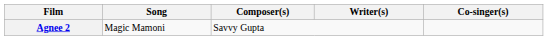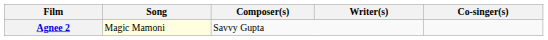Agnee 2 | Song: no background -> lightyellow background
